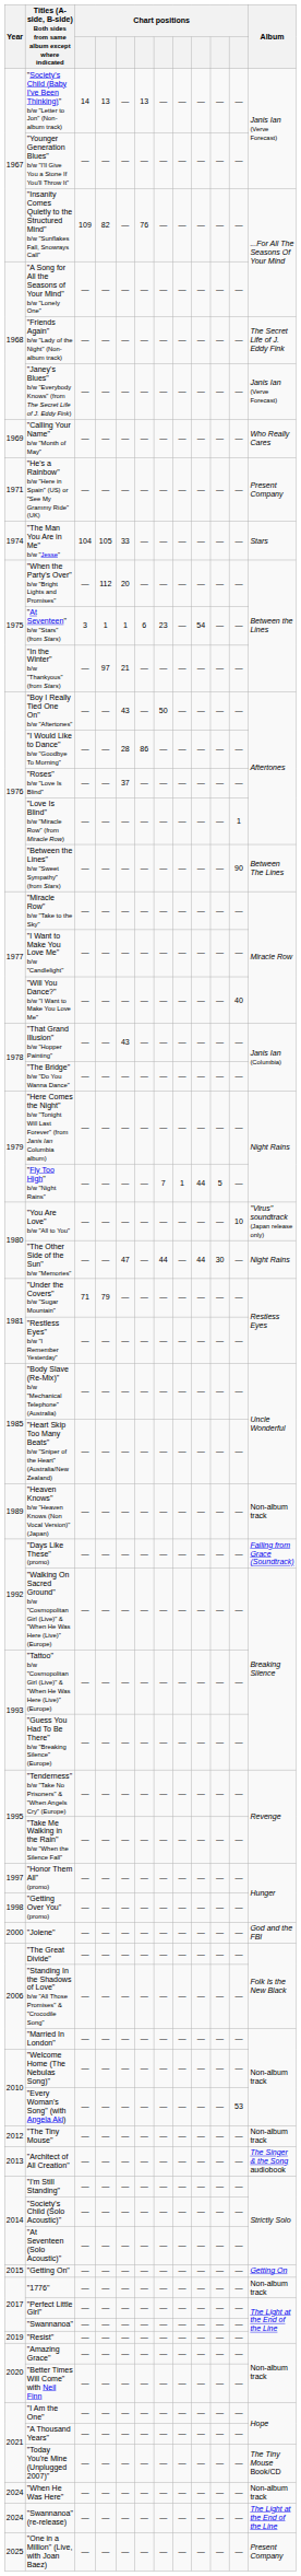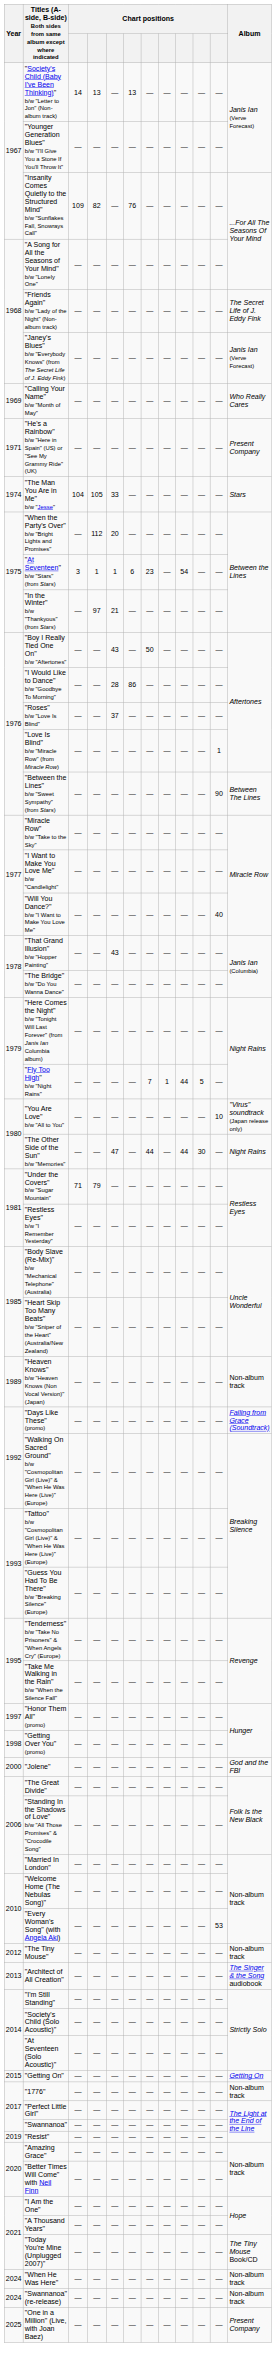"Swannanoa" (re-release) | Album: The Light at the End of the Line -> Non-album track
